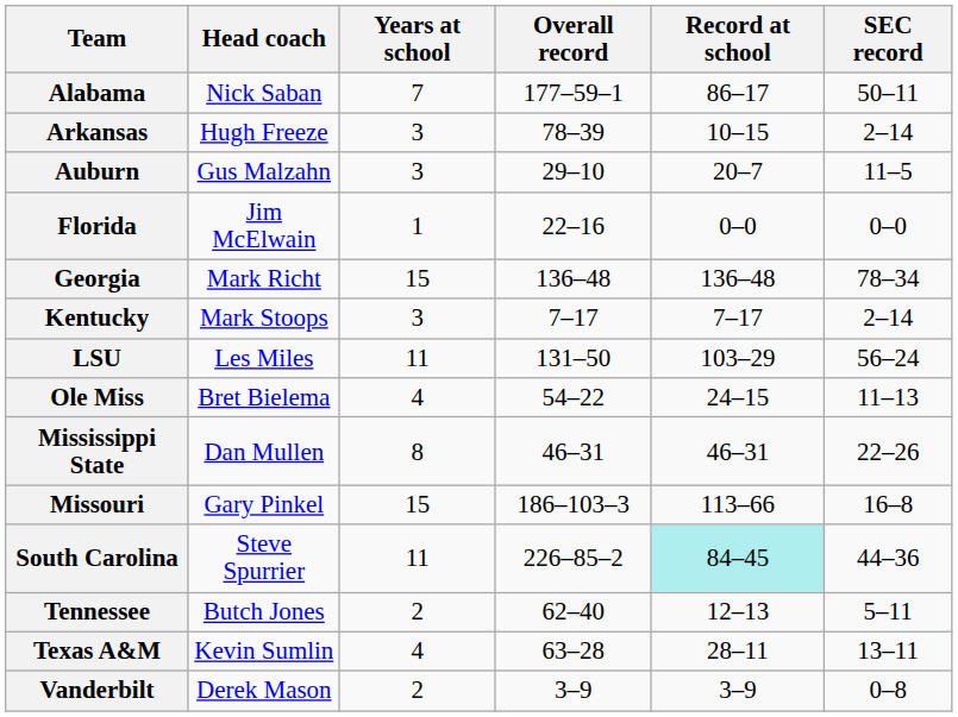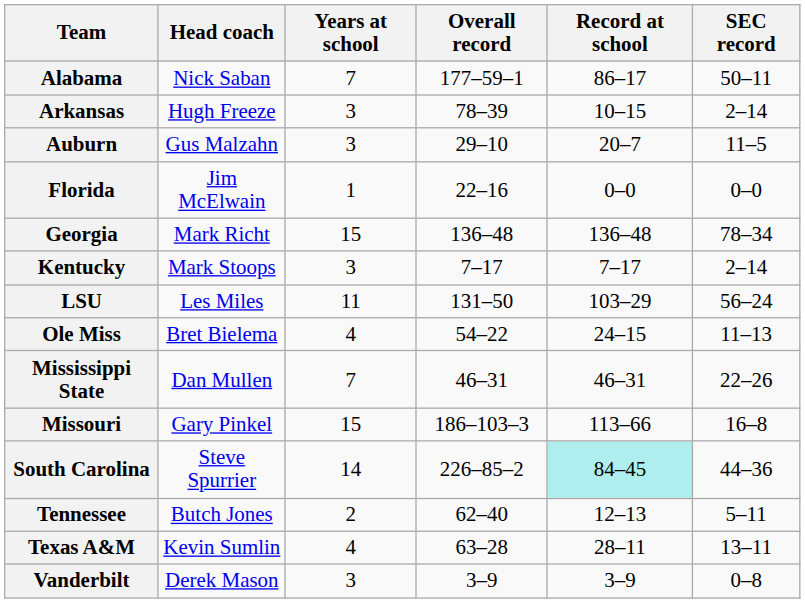Mississippi State | Years at school: 8 -> 7
South Carolina | Years at school: 11 -> 14
Vanderbilt | Years at school: 2 -> 3
